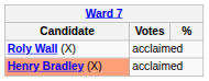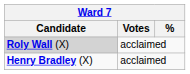Roly Wall (X) | Candidate: no background -> lightgrey background
Henry Bradley (X) | Candidate: lightsalmon background -> no background
